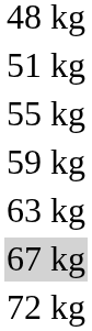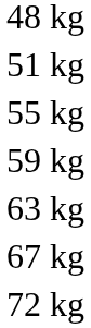67 kg | column 1: lightgrey background -> no background
